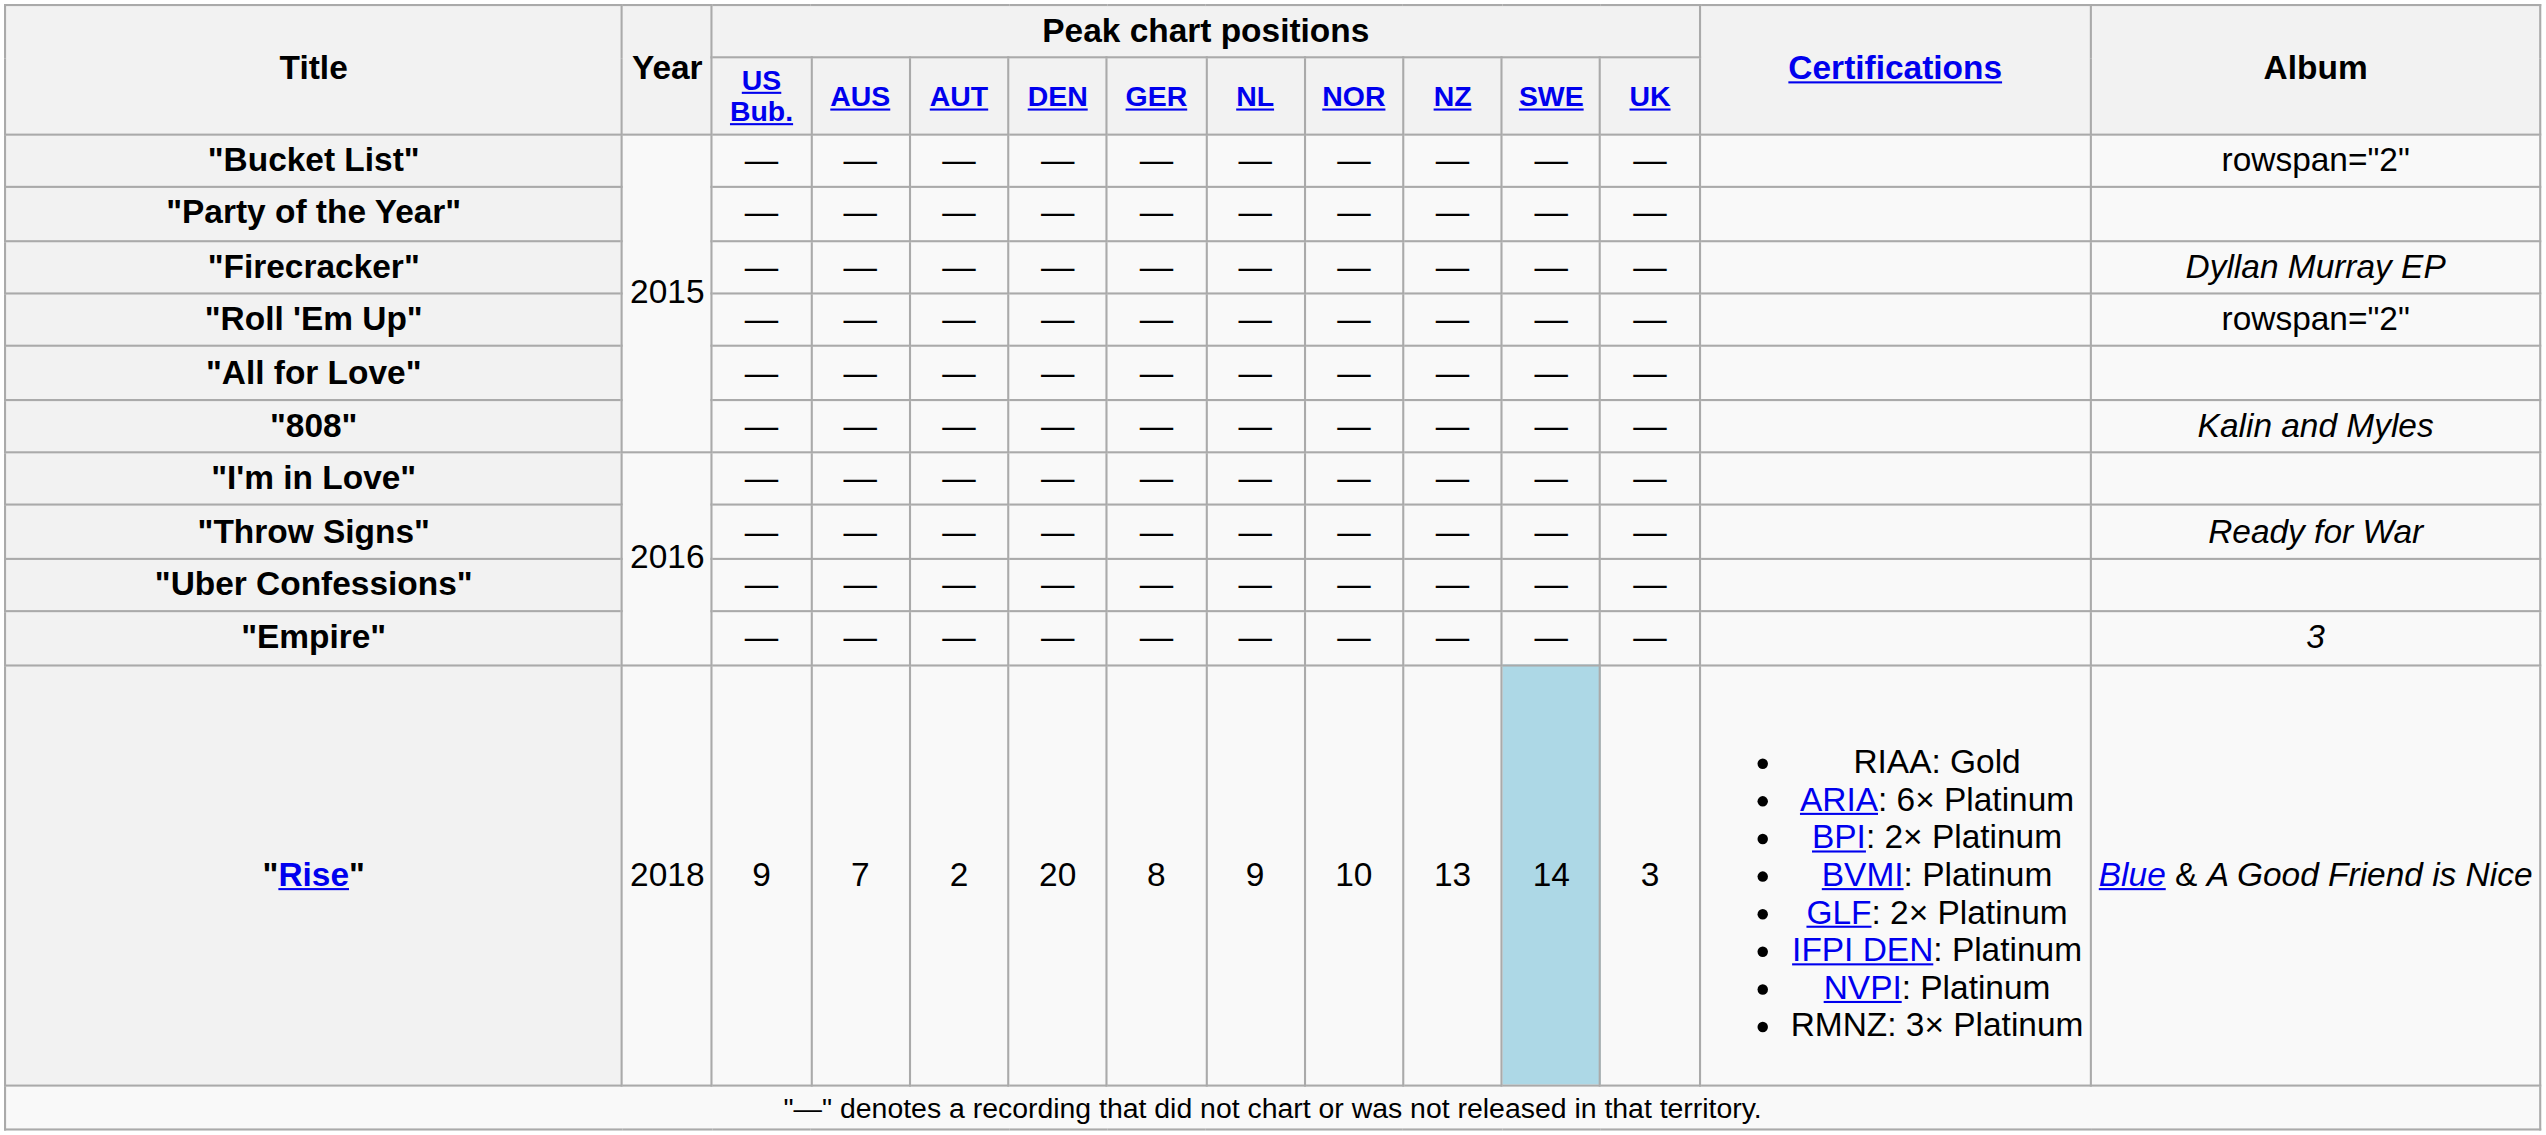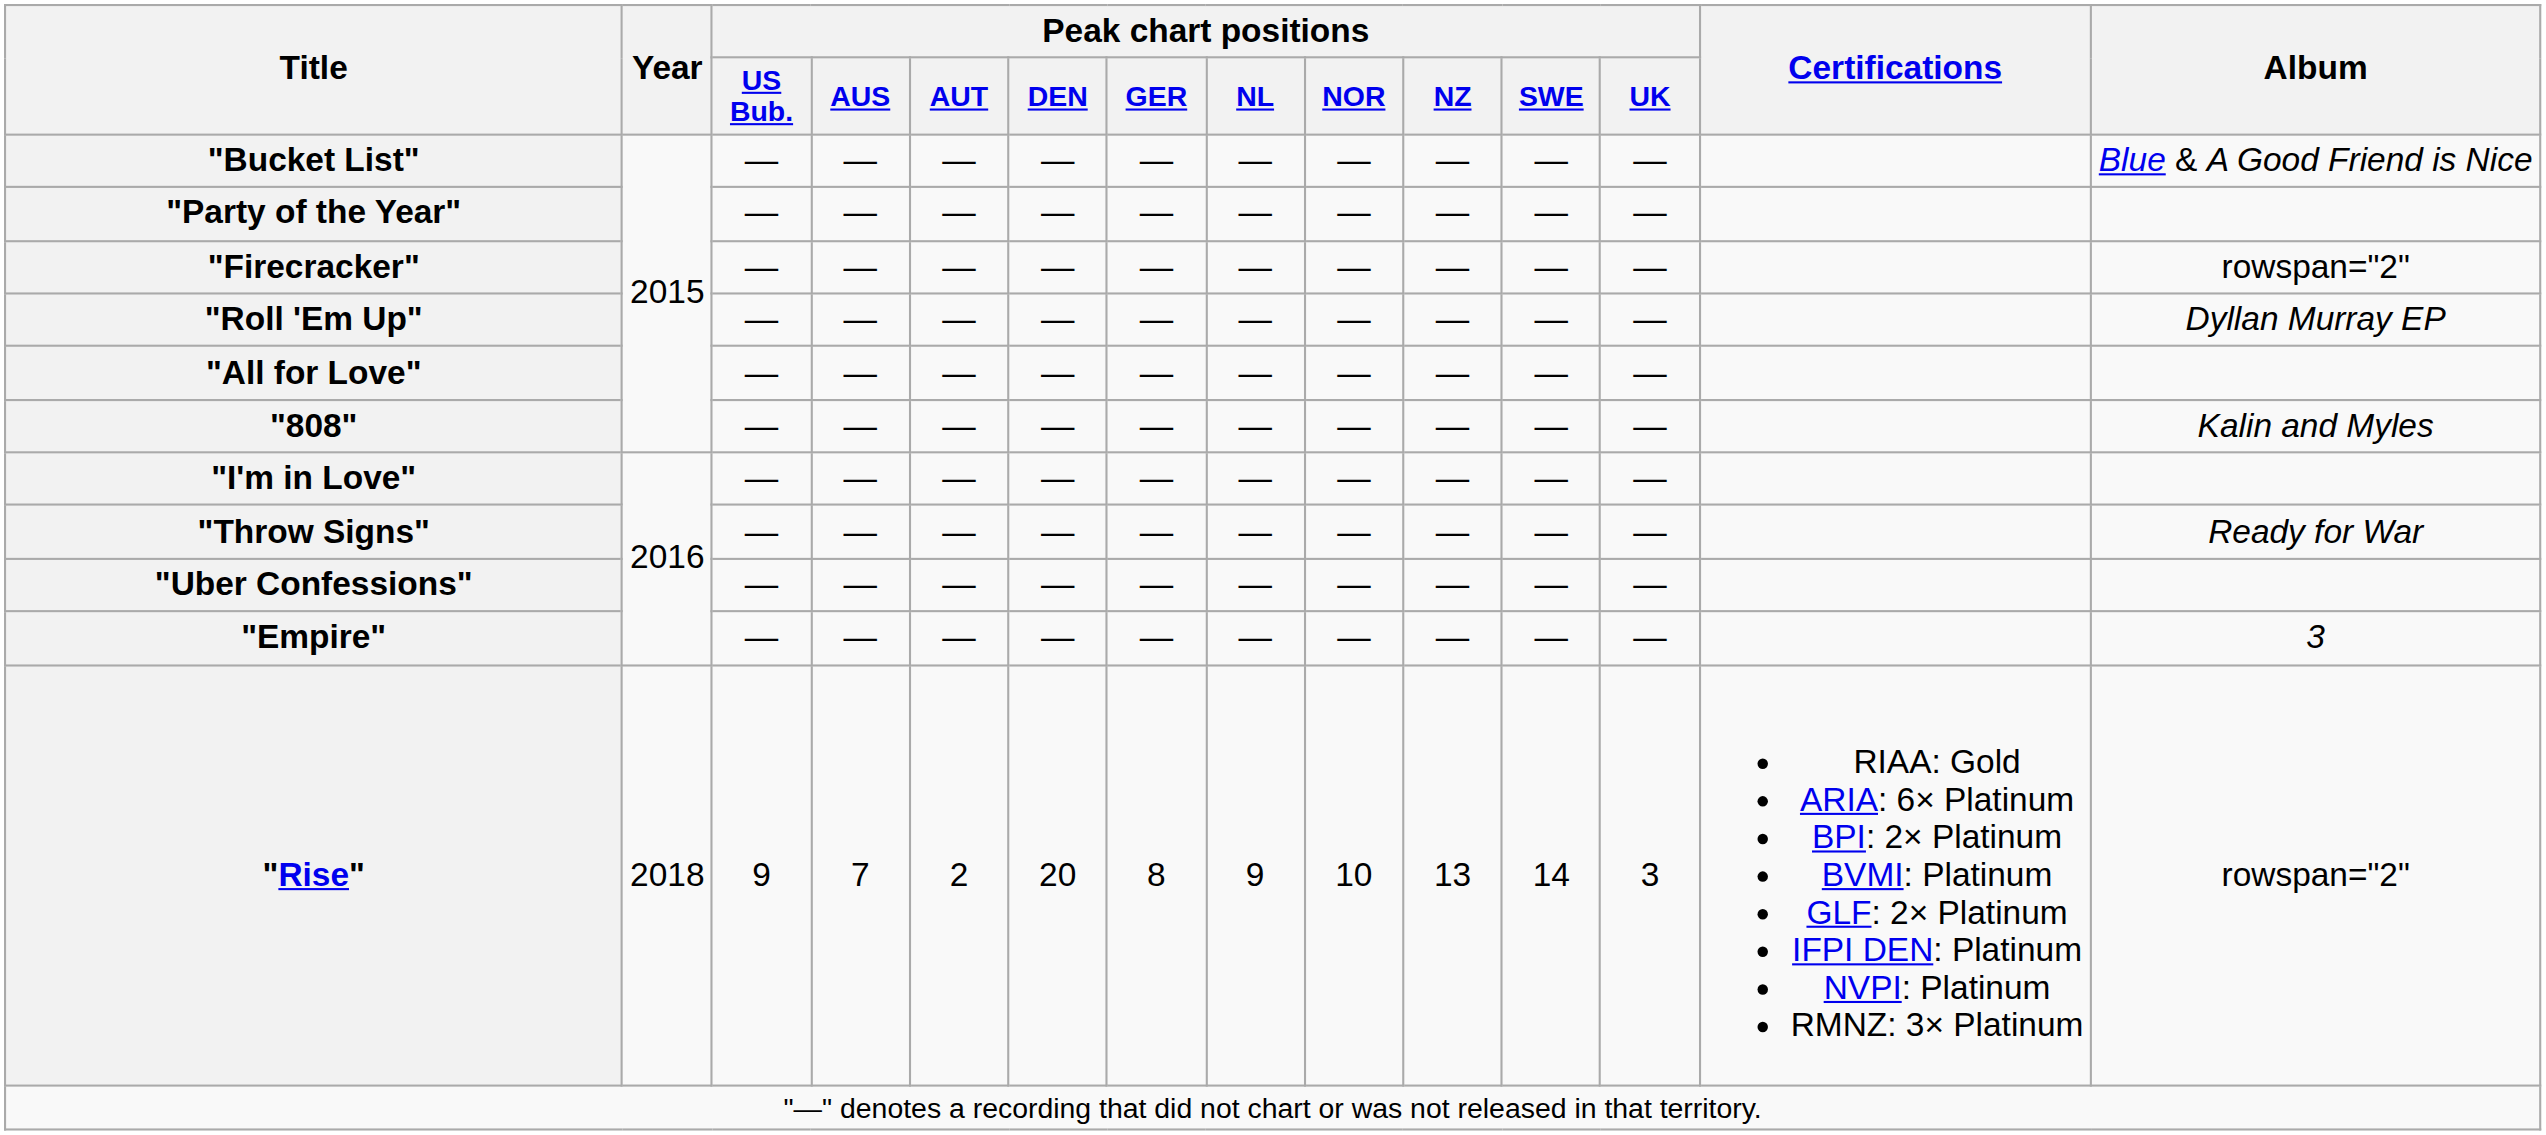"Bucket List" | Album: rowspan="2" -> Blue & A Good Friend is Nice
"Firecracker" | Album: Dyllan Murray EP -> rowspan="2"
"Roll 'Em Up" | Album: rowspan="2" -> Dyllan Murray EP
"Rise" | Peak chart positions / SWE: lightblue background -> no background
"Rise" | Album: Blue & A Good Friend is Nice -> rowspan="2"
